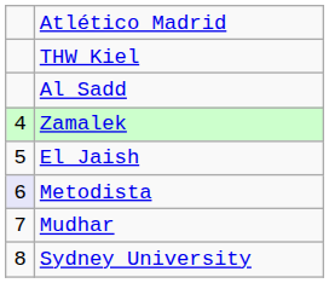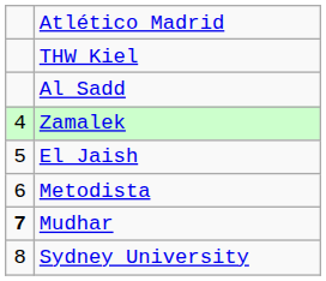Metodista | column 1: lavender background -> no background
Mudhar | column 1: normal -> bold
